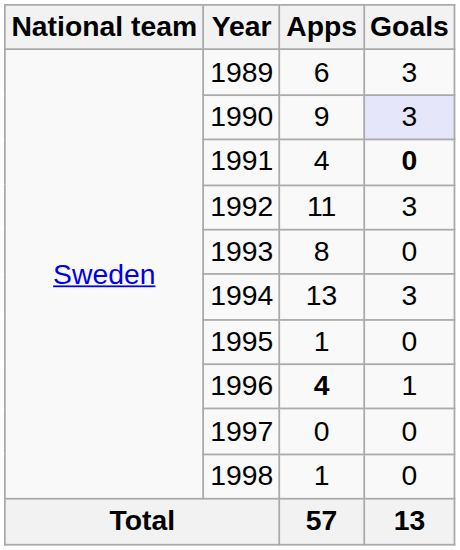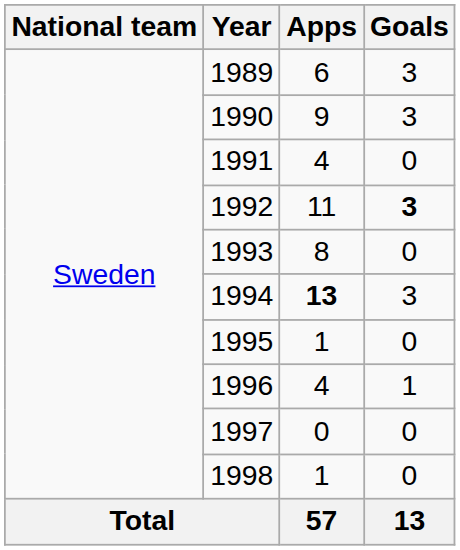1990 | Goals: lavender background -> no background
1991 | Goals: bold -> normal
1992 | Goals: normal -> bold
1994 | Apps: normal -> bold
1996 | Apps: bold -> normal
